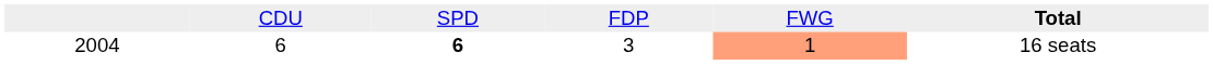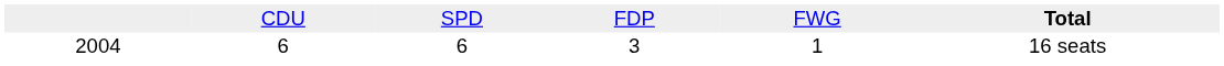2004 | column 3: bold -> normal
2004 | column 5: lightsalmon background -> no background
